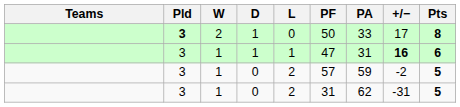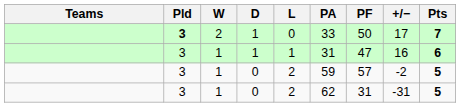columns swapped: PF <-> PA
row 2 | Pts: 8 -> 7
row 3 | +/−: bold -> normal
